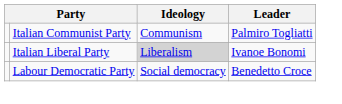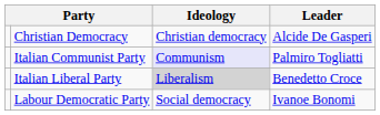+ row: Christian Democracy | Christian democracy | Alcide De Gasperi
Italian Communist Party | Ideology: no background -> lavender background
Italian Liberal Party | Leader: Ivanoe Bonomi -> Benedetto Croce
Labour Democratic Party | Leader: Benedetto Croce -> Ivanoe Bonomi
